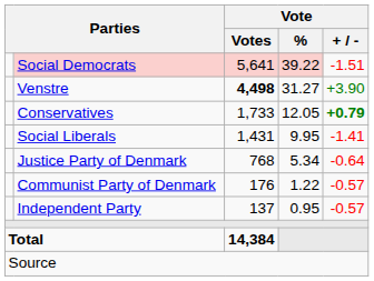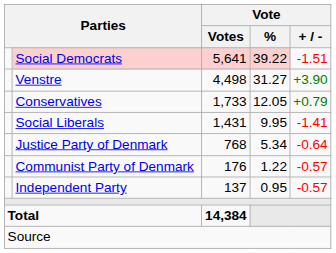Venstre | Vote / Votes: bold -> normal
Conservatives | Vote / + / -: bold -> normal
